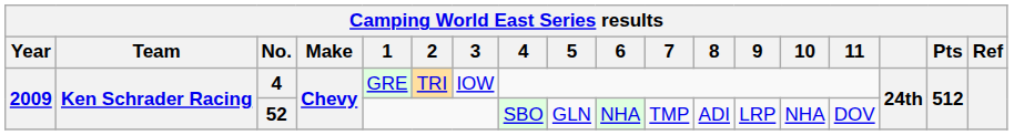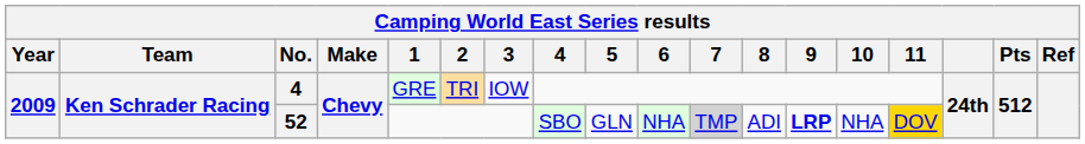52 | 7: no background -> lightgrey background
52 | 9: normal -> bold
52 | 11: no background -> gold background
